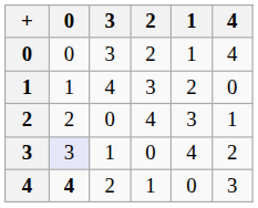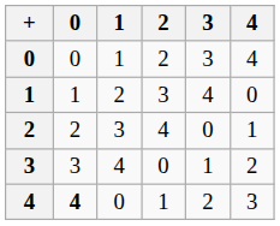columns swapped: 1 <-> 3
row 5 | 0: lavender background -> no background
